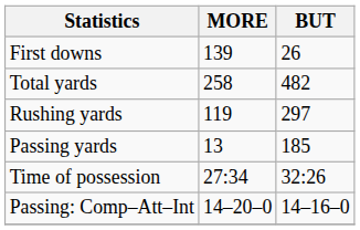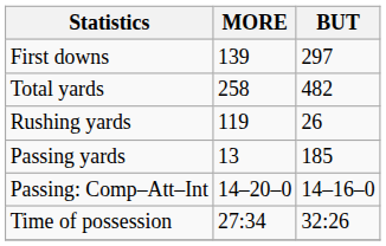First downs | BUT: 26 -> 297
Rushing yards | BUT: 297 -> 26
rows swapped: Passing: Comp–Att–Int <-> Time of possession
